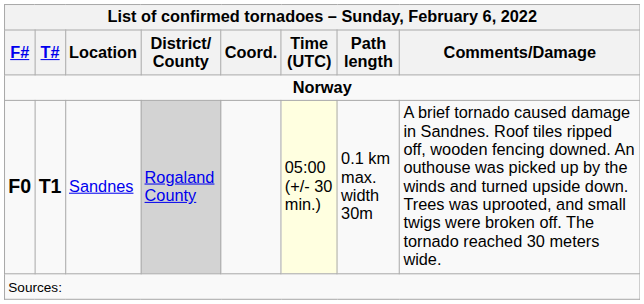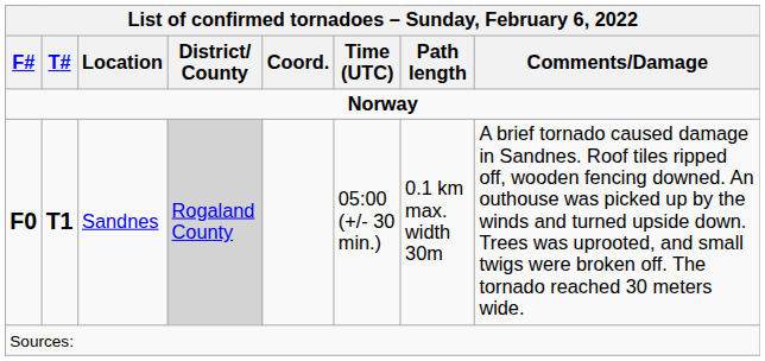F0 | Time (UTC): lightyellow background -> no background
